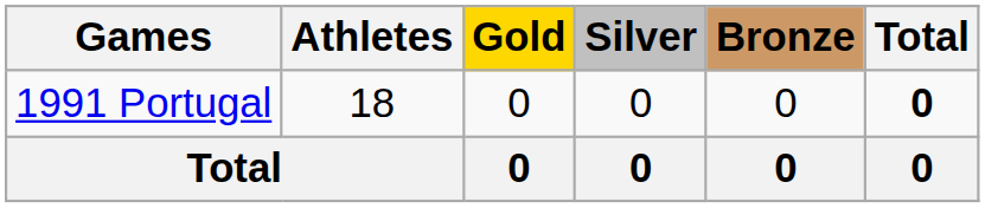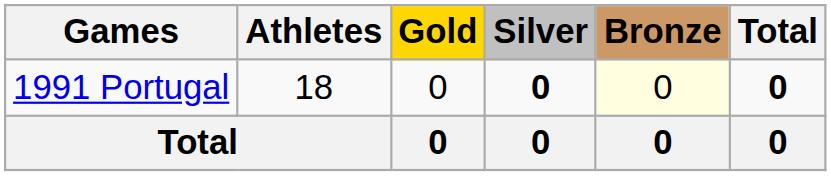1991 Portugal | Silver: normal -> bold
1991 Portugal | Bronze: no background -> lightyellow background
